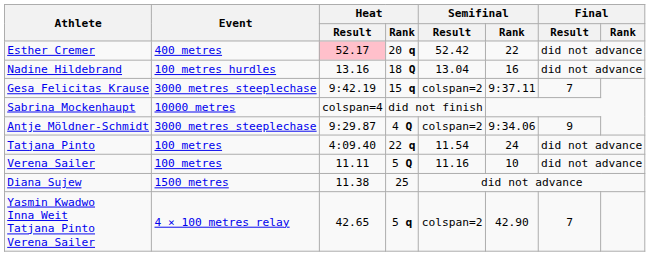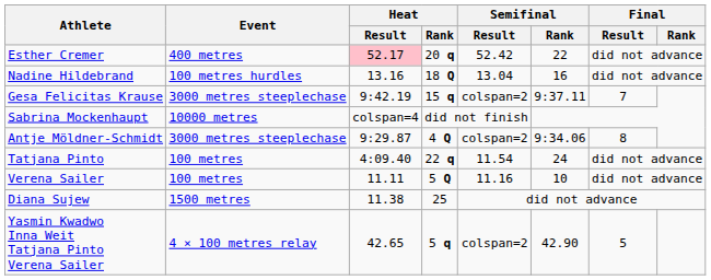Antje Möldner-Schmidt | Final / Result: 9 -> 8
Yasmin Kwadwo Inna Weit Tatjana Pinto Verena Sailer | Final / Result: 7 -> 5
